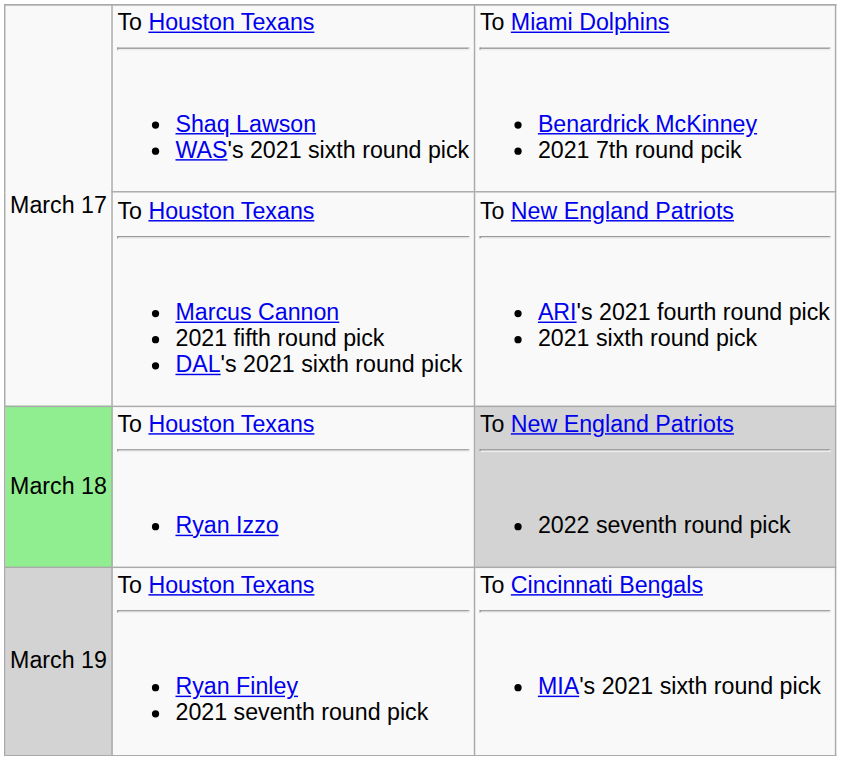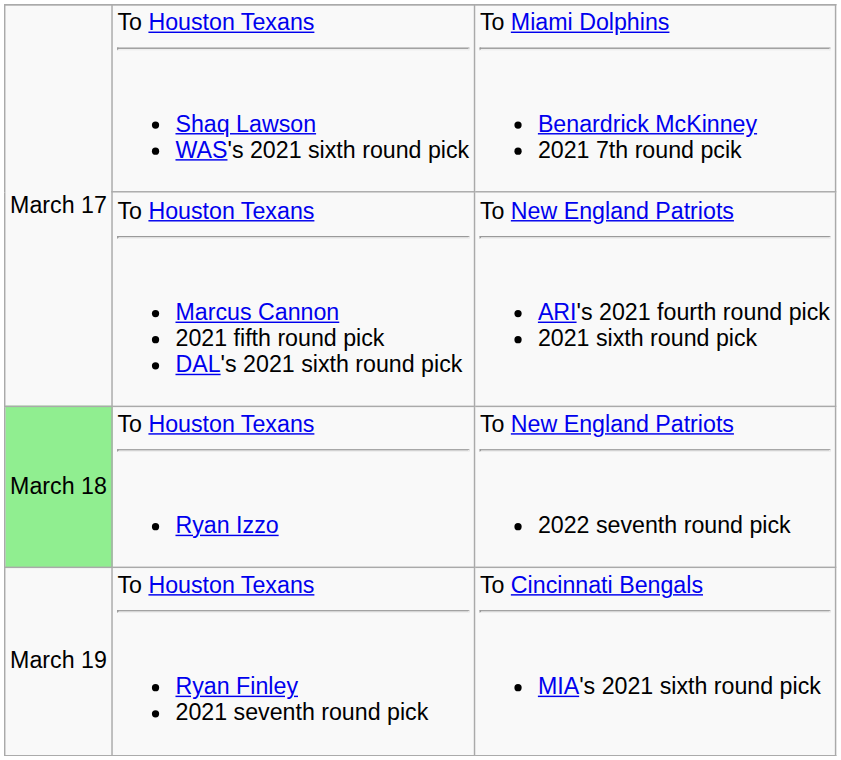To Houston Texans Ryan Izzo | column 3: lightgrey background -> no background
To Houston Texans Ryan Finley 2021 seventh round pick | column 1: lightgrey background -> no background
